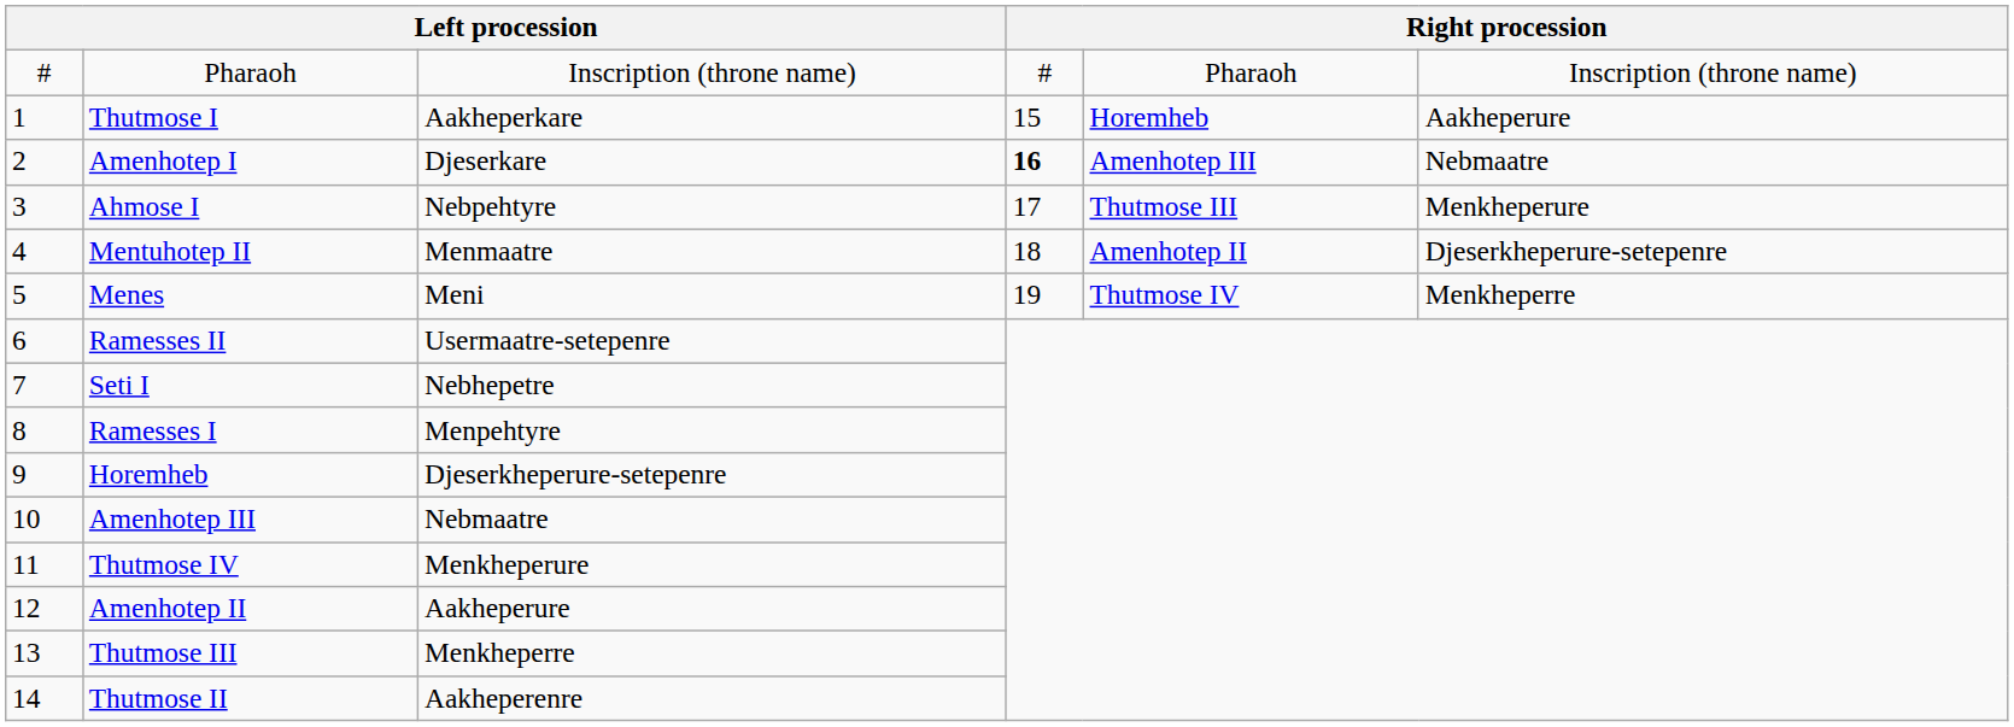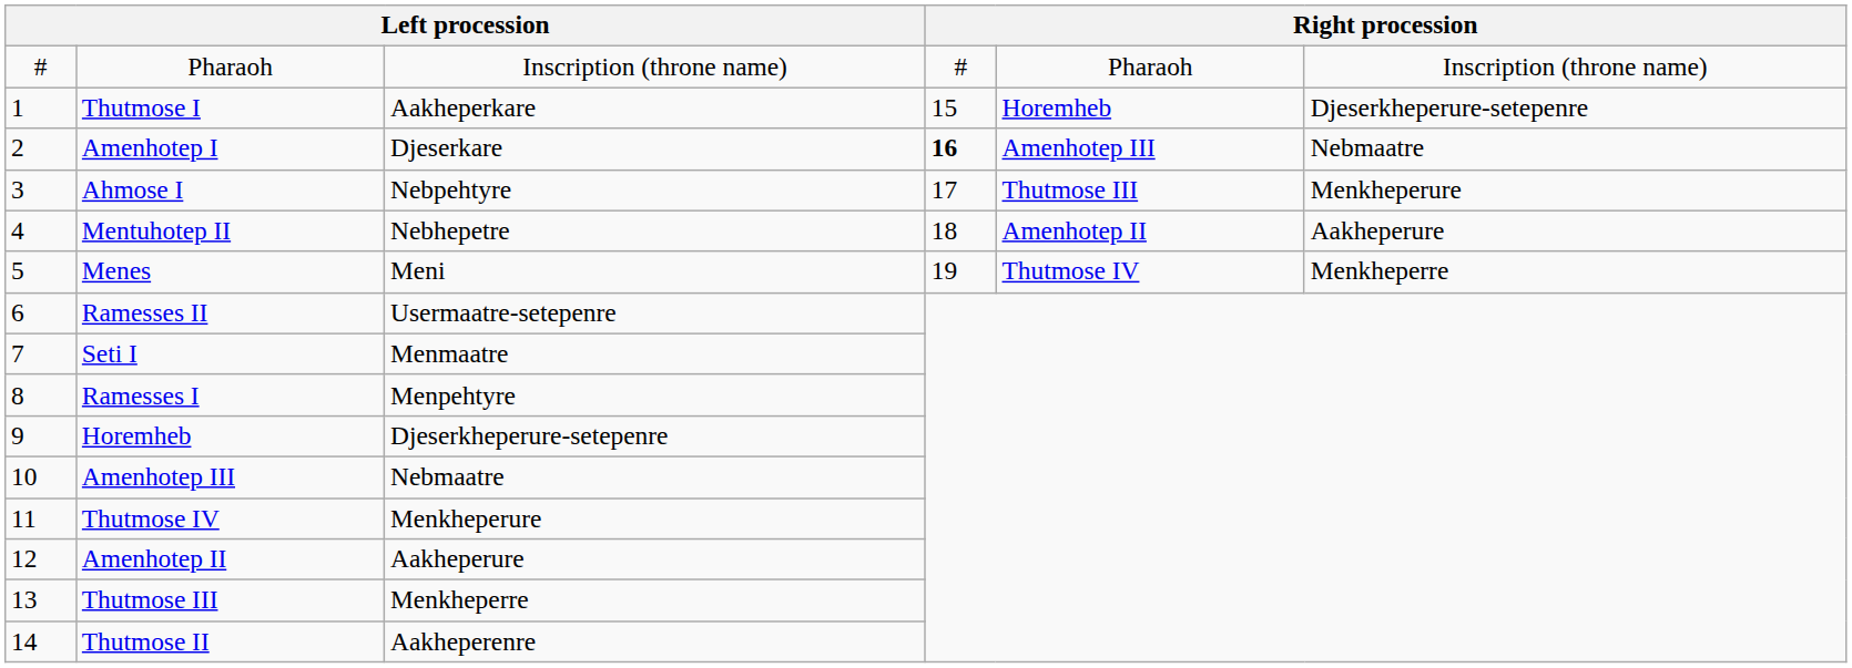Thutmose I | column 6: Aakheperure -> Djeserkheperure-setepenre
Mentuhotep II | column 3: Menmaatre -> Nebhepetre
Mentuhotep II | column 6: Djeserkheperure-setepenre -> Aakheperure
Seti I | column 3: Nebhepetre -> Menmaatre
